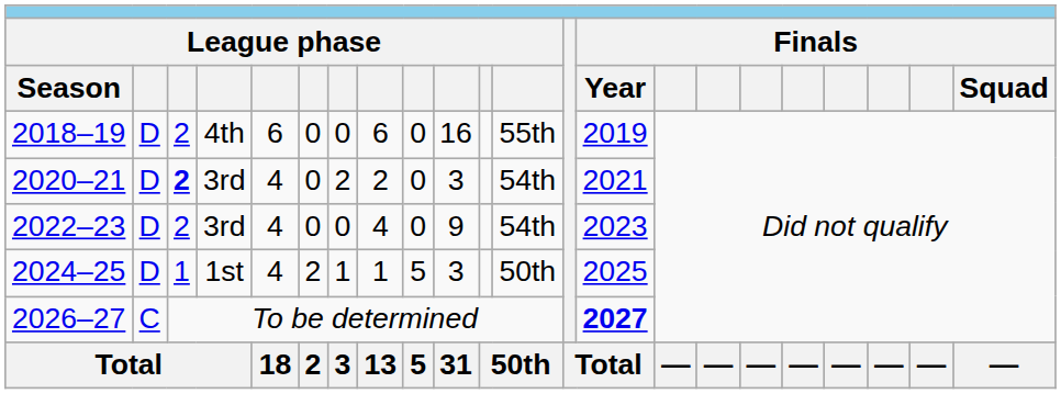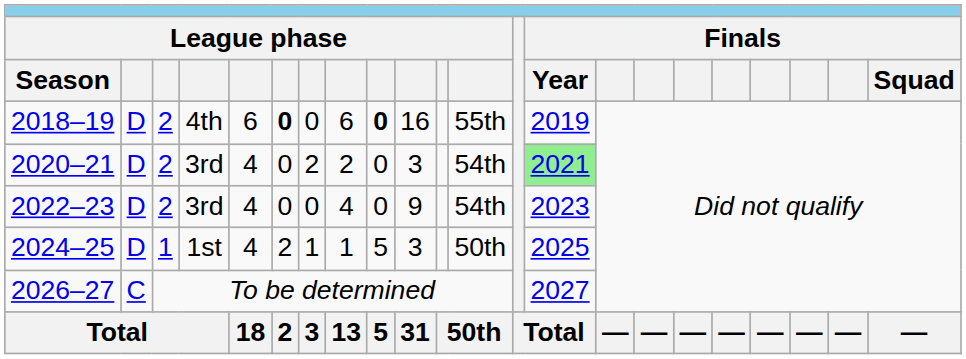2018–19 | column 6: normal -> bold
2018–19 | column 9: normal -> bold
2020–21 | column 3: bold -> normal
2020–21 | Finals / Year: no background -> lightgreen background
2026–27 | Finals / Year: bold -> normal
